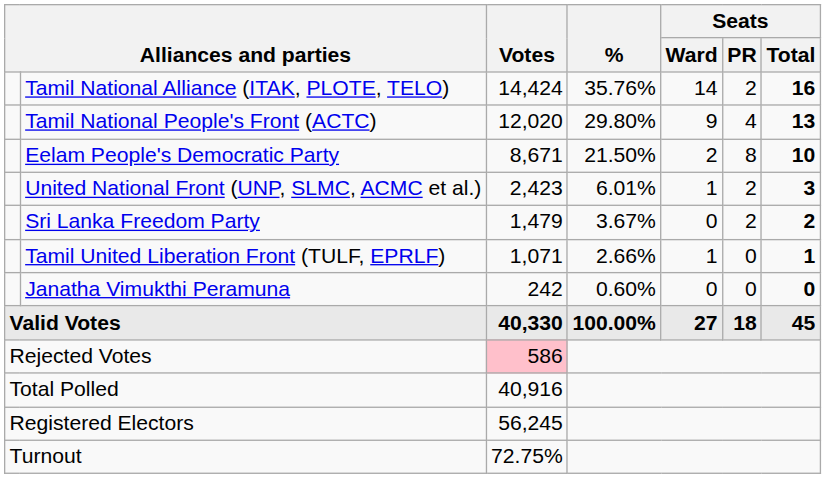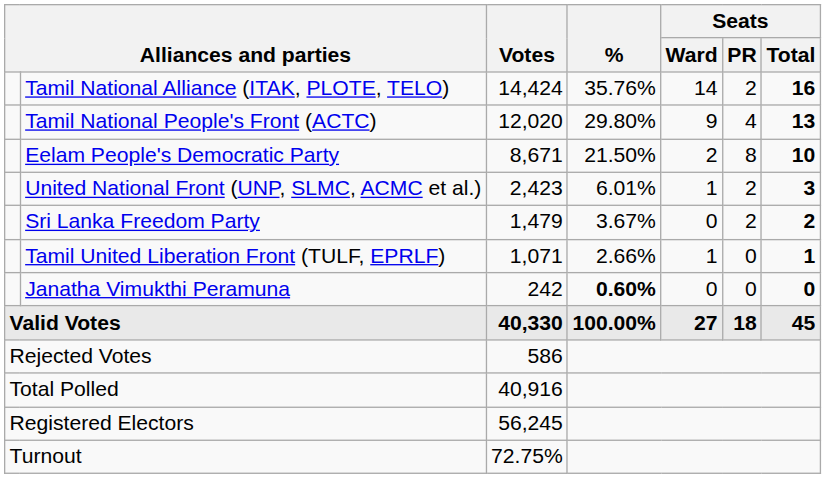Janatha Vimukthi Peramuna | %: normal -> bold
Rejected Votes | Votes: pink background -> no background
